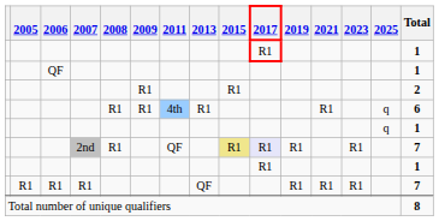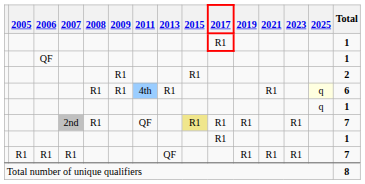row 5 | 2025: no background -> lightyellow background
row 7 | 2017: lavender background -> no background
